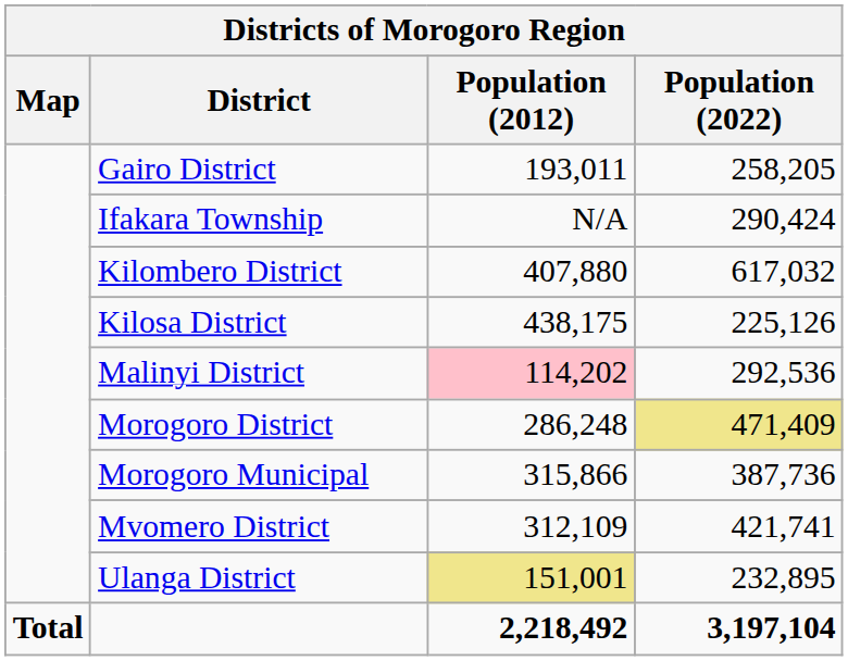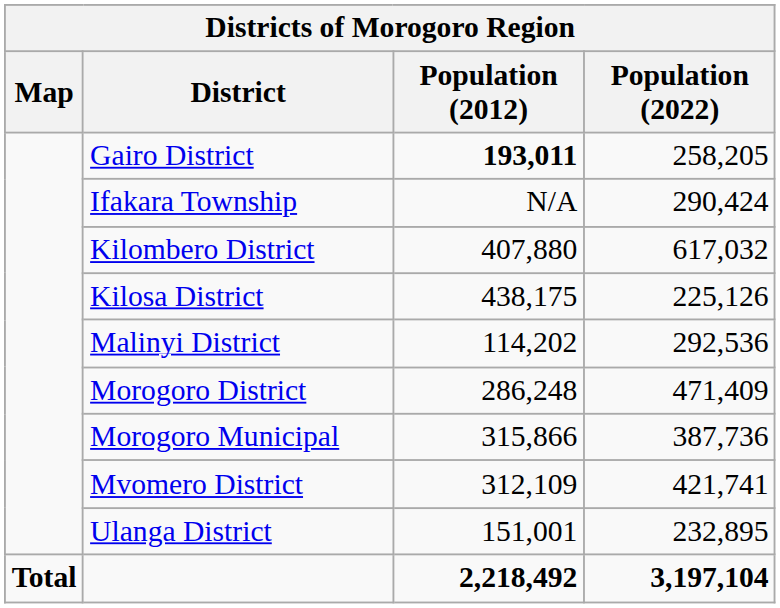Gairo District | Population (2012): normal -> bold
Malinyi District | Population (2012): pink background -> no background
Morogoro District | Population (2022): khaki background -> no background
Ulanga District | Population (2012): khaki background -> no background
